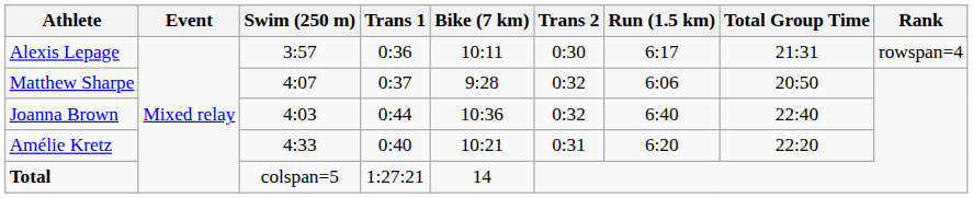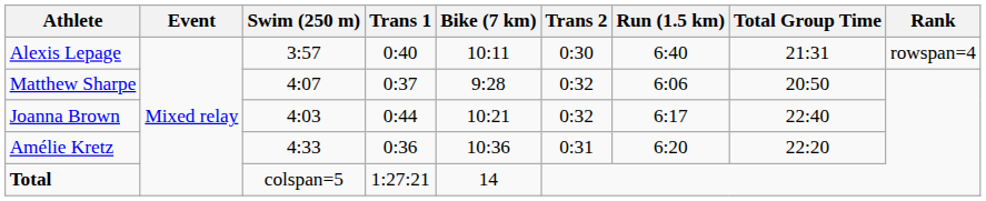Alexis Lepage | Trans 1: 0:36 -> 0:40
Alexis Lepage | Run (1.5 km): 6:17 -> 6:40
Joanna Brown | Bike (7 km): 10:36 -> 10:21
Joanna Brown | Run (1.5 km): 6:40 -> 6:17
Amélie Kretz | Trans 1: 0:40 -> 0:36
Amélie Kretz | Bike (7 km): 10:21 -> 10:36
